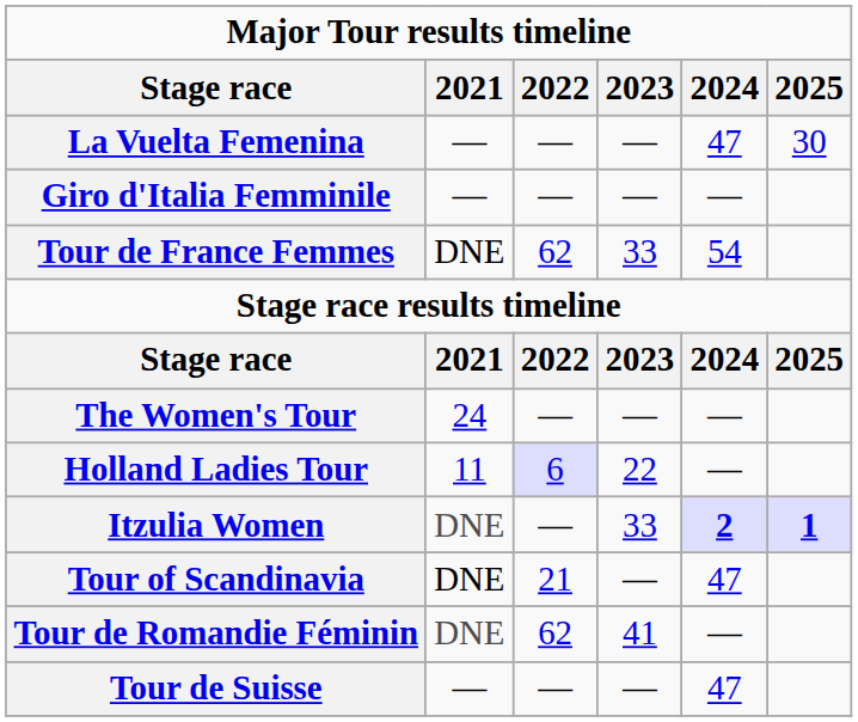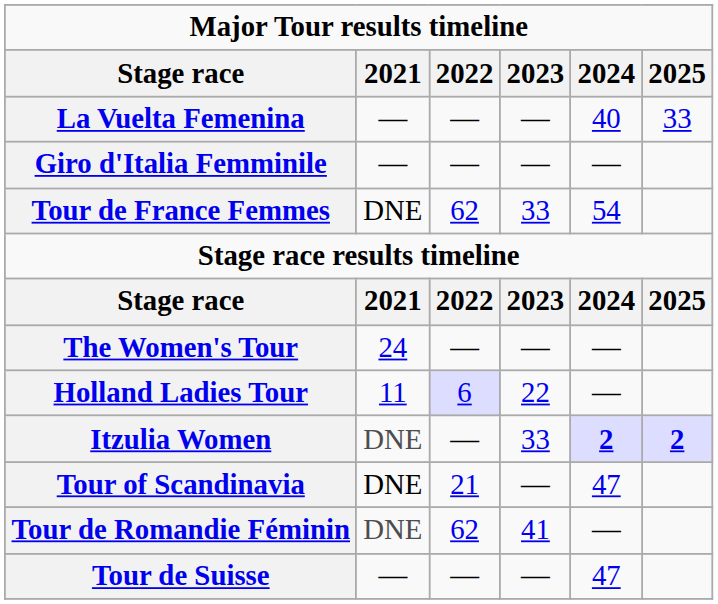La Vuelta Femenina | 2024: 47 -> 40
La Vuelta Femenina | 2025: 30 -> 33
Itzulia Women | 2025: 1 -> 2
